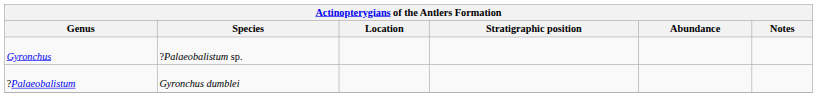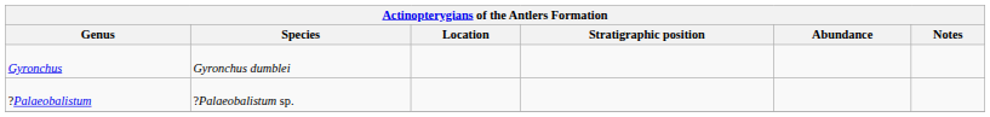Gyronchus | Species: ?Palaeobalistum sp. -> Gyronchus dumblei
?Palaeobalistum | Species: Gyronchus dumblei -> ?Palaeobalistum sp.
